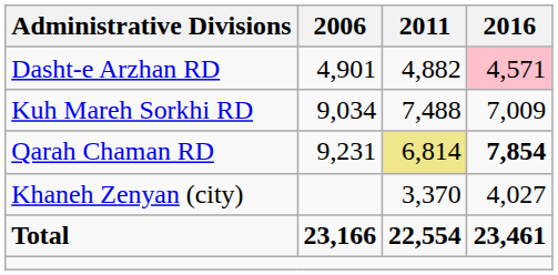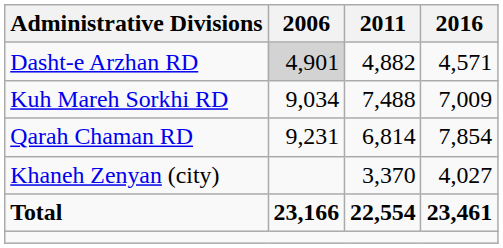Dasht-e Arzhan RD | 2006: no background -> lightgrey background
Dasht-e Arzhan RD | 2016: pink background -> no background
Qarah Chaman RD | 2011: khaki background -> no background
Qarah Chaman RD | 2016: bold -> normal
